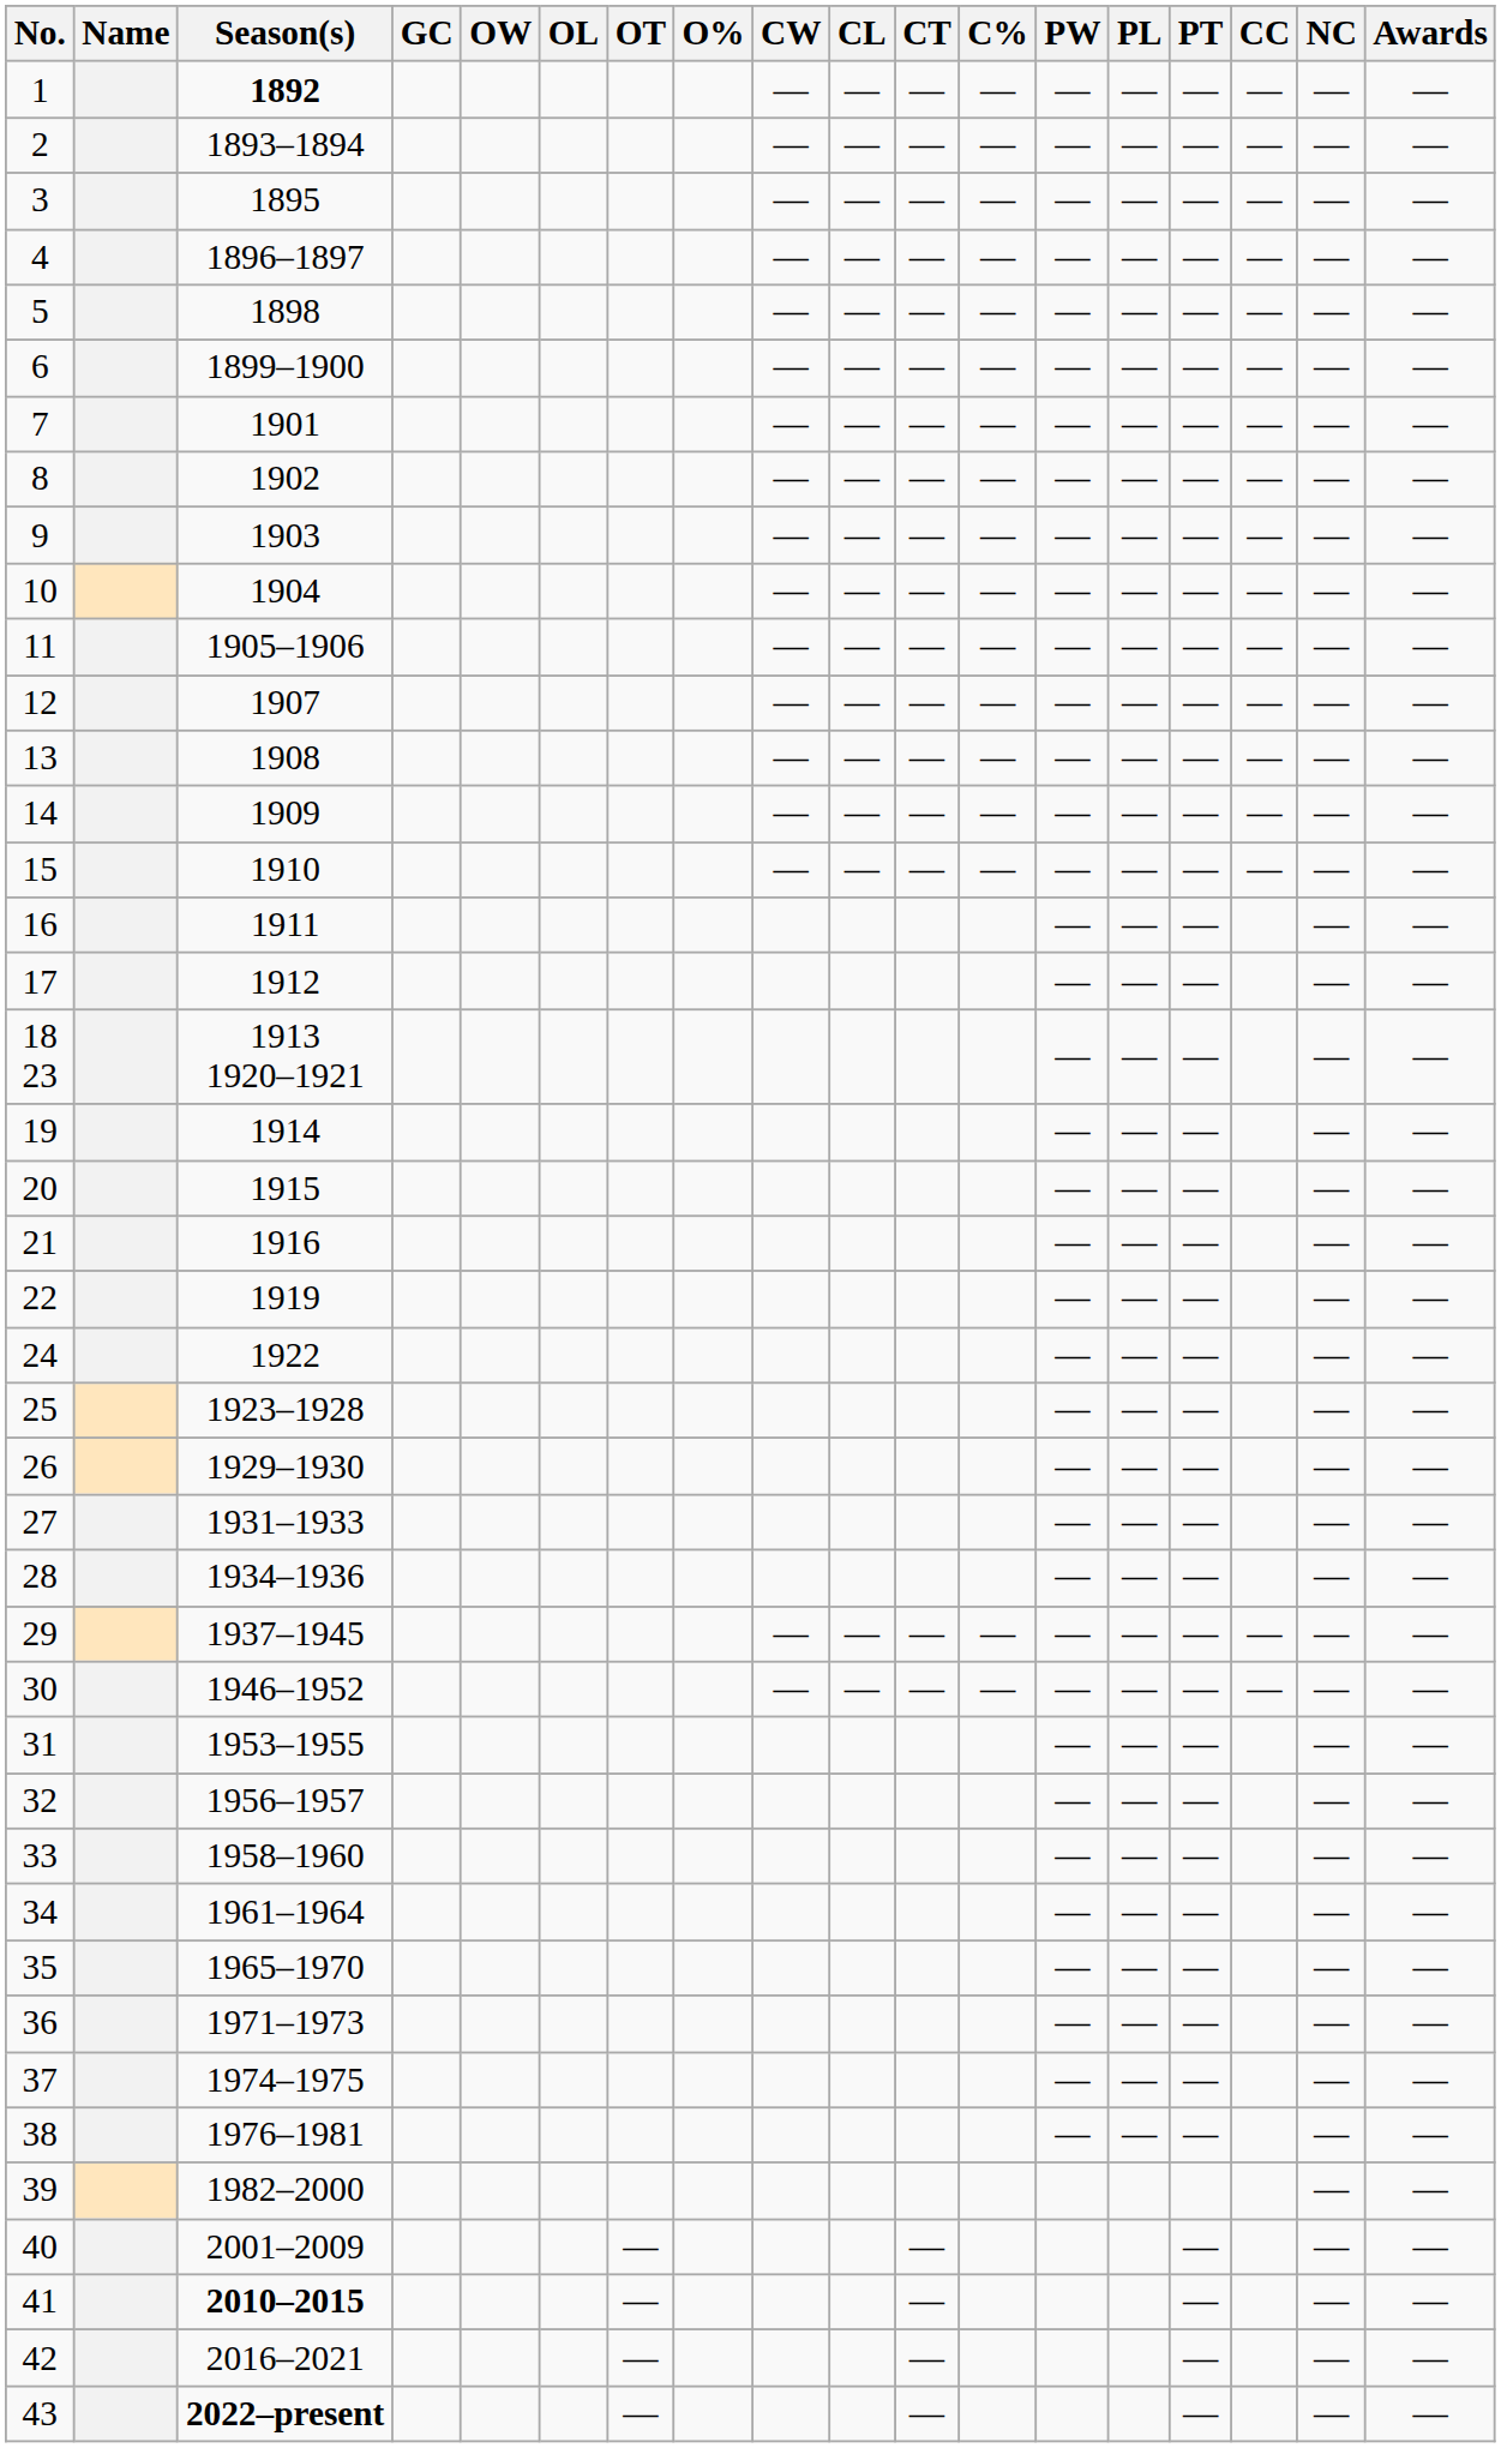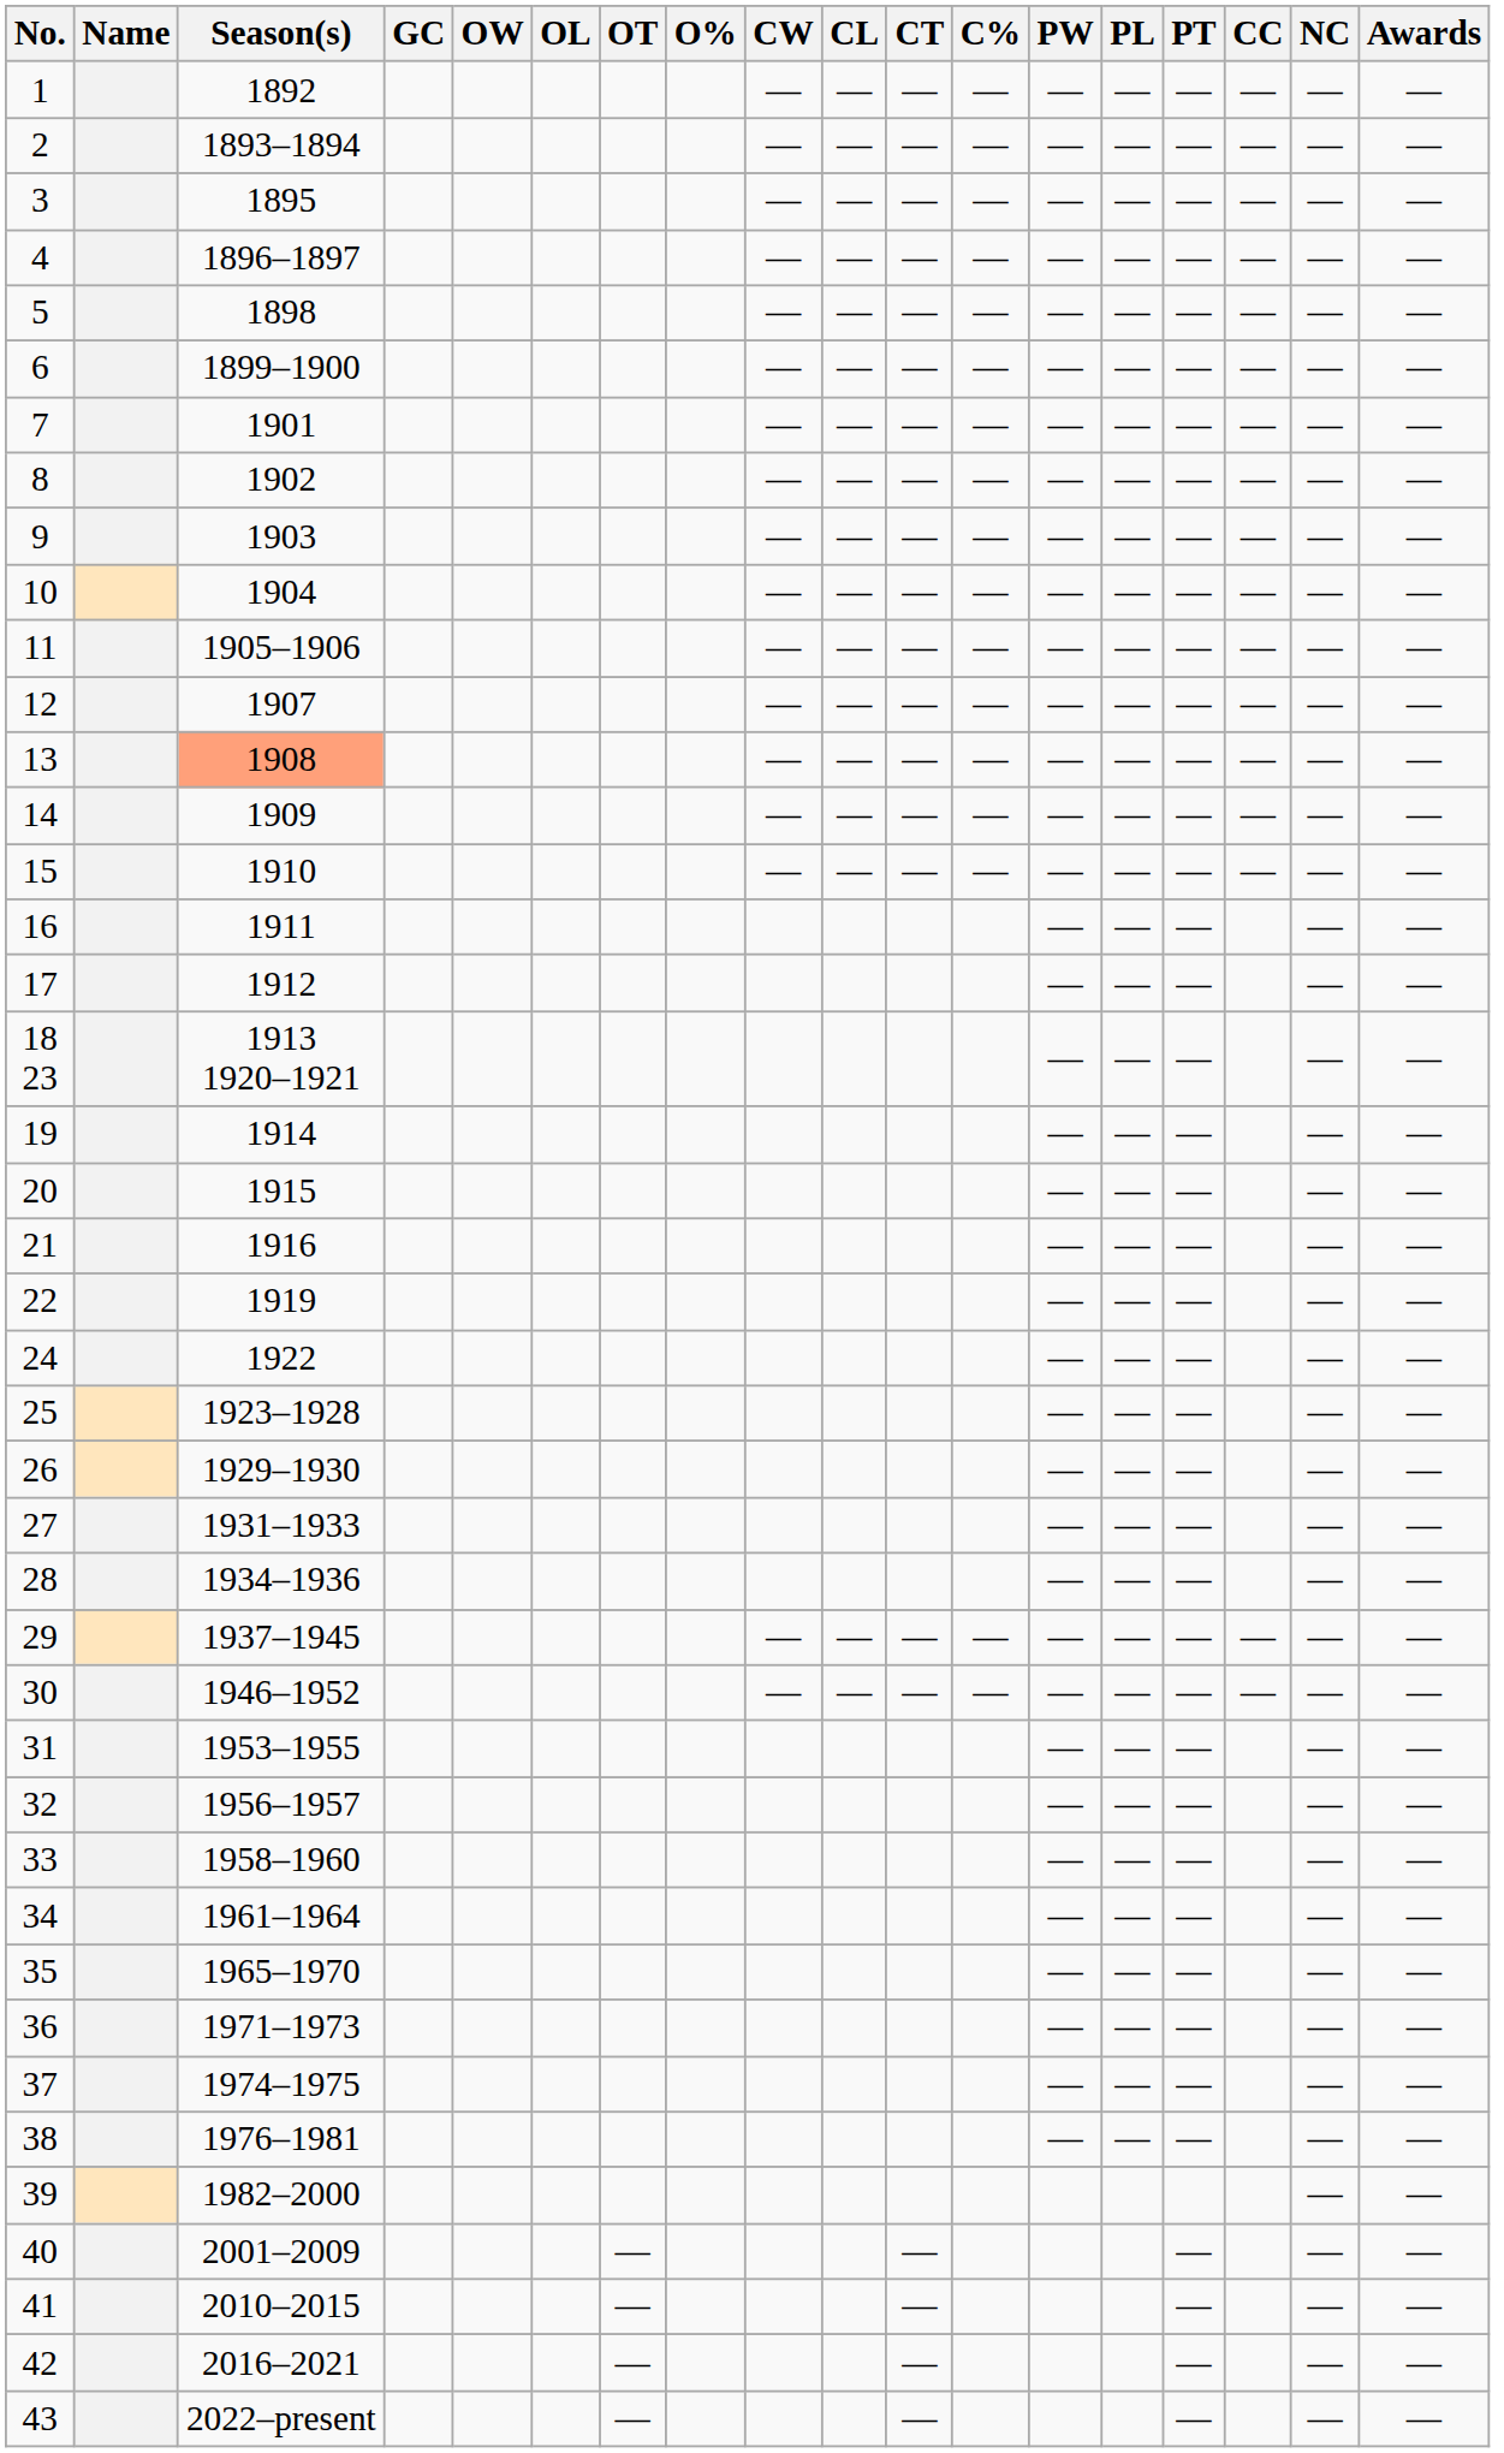1 | Season(s): bold -> normal
13 | Season(s): no background -> lightsalmon background
41 | Season(s): bold -> normal
43 | Season(s): bold -> normal
